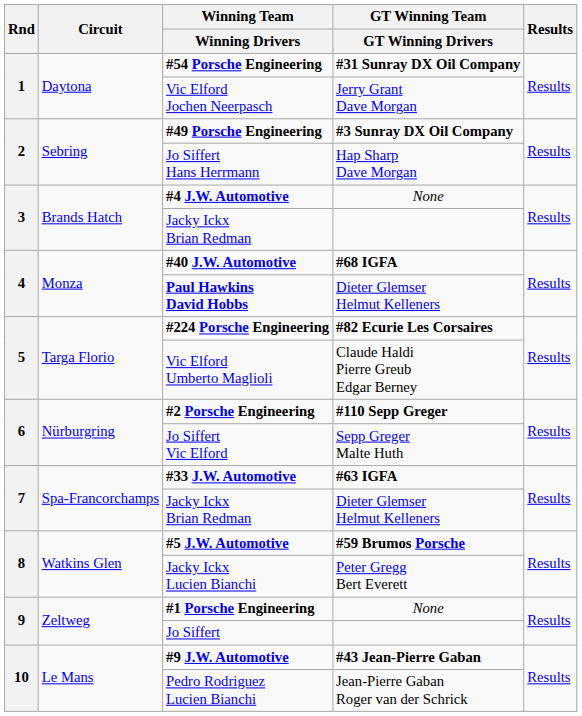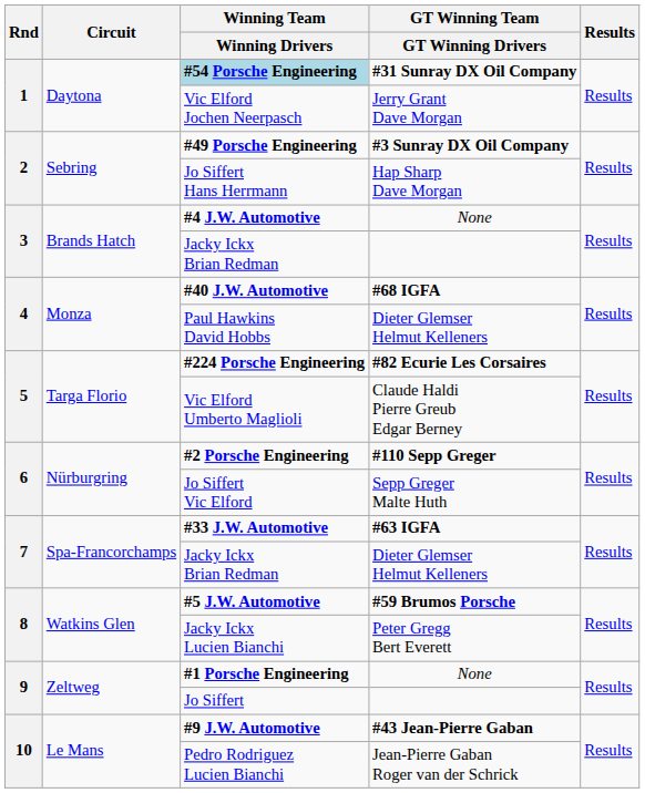#54 Porsche Engineering | Winning Team / Winning Drivers: no background -> lightblue background
Paul Hawkins David Hobbs | Winning Team / Winning Drivers: bold -> normal
